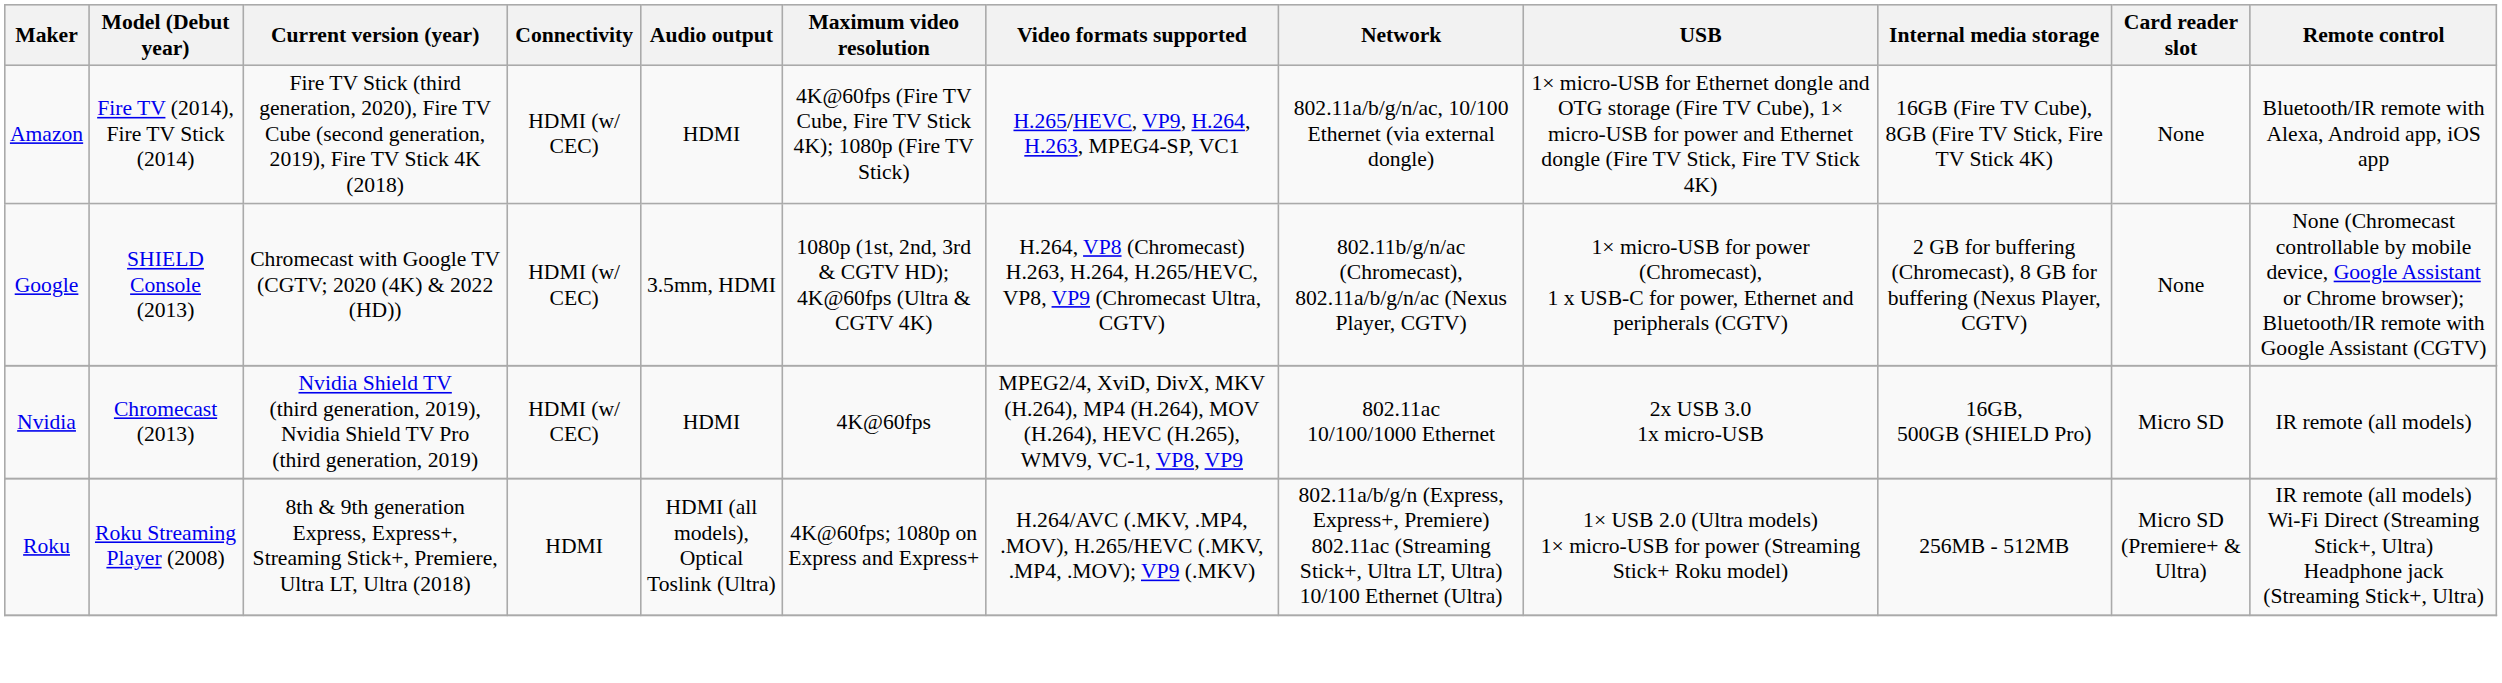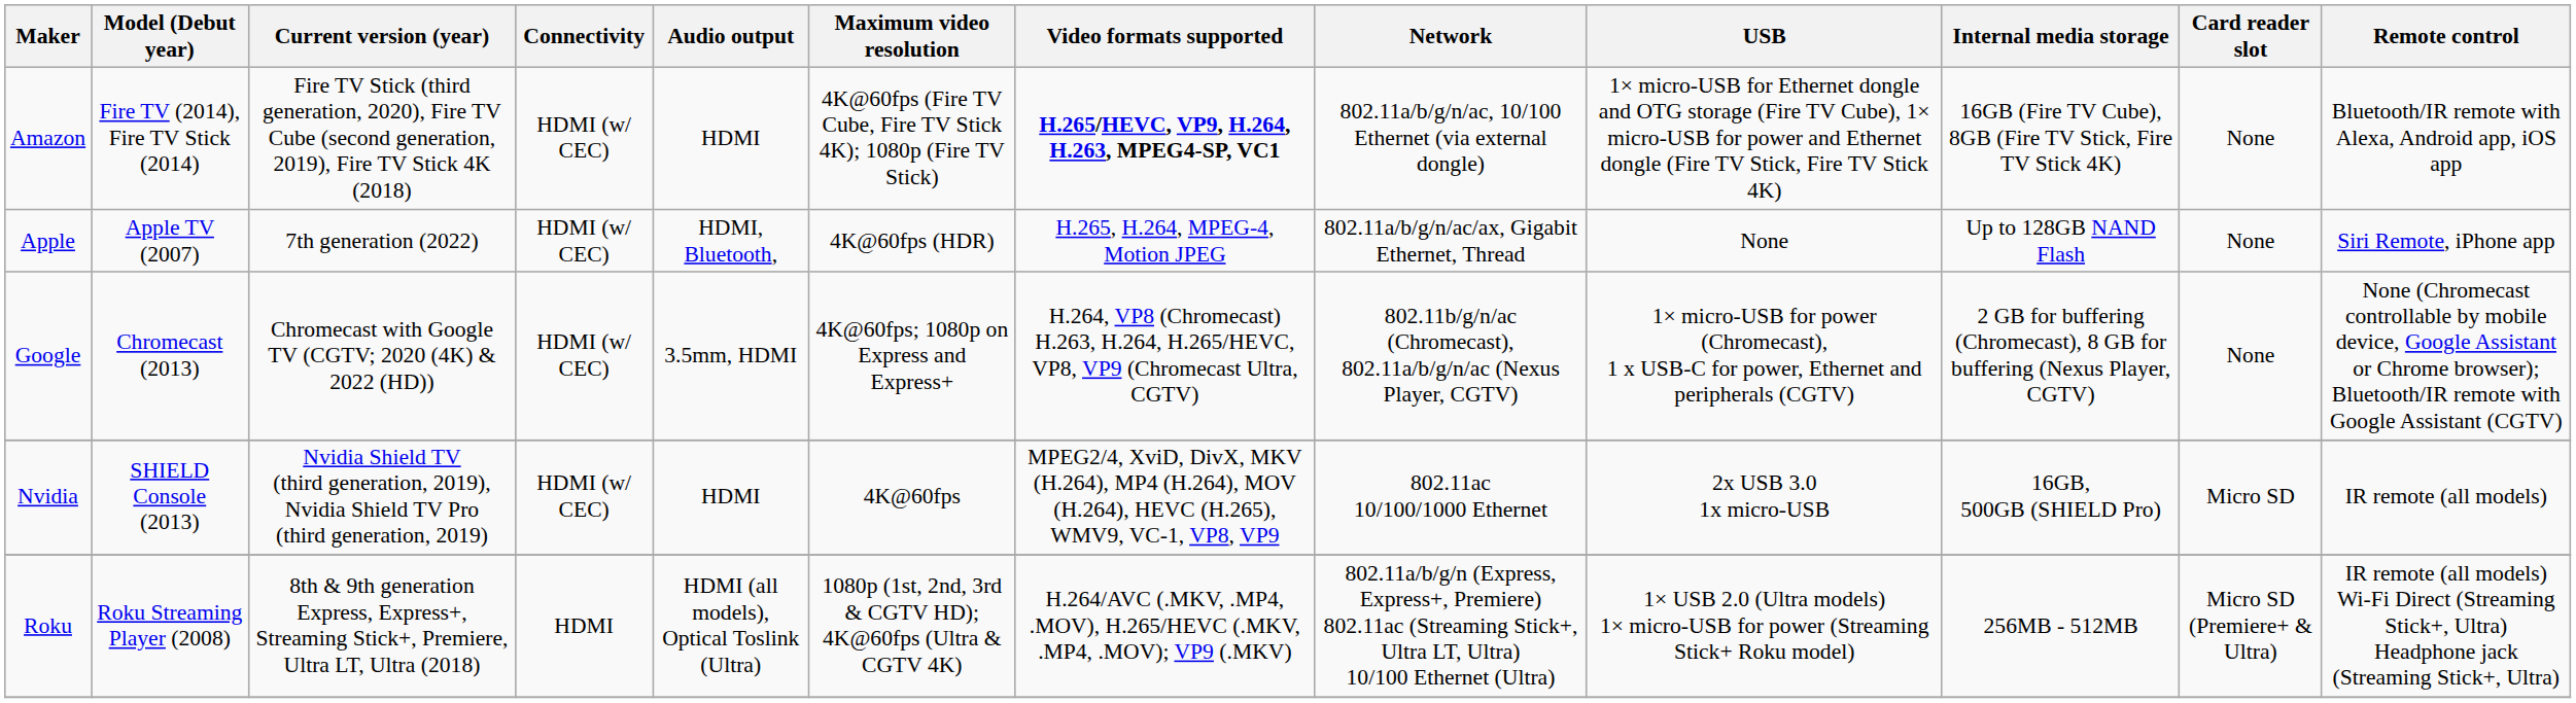Amazon | Video formats supported: normal -> bold
+ row: Apple | Apple TV (2007) | 7th generation (2022) | HDMI (w/ CEC) | HDMI, Bluetooth, | 4K@60fps (HDR) | H.265, H.264, MPEG-4, Motion JPEG | 802.11a/b/g/n/ac/ax, Gigabit Ethernet, Thread | None | Up to 128GB NAND Flash | None | Siri Remote, iPhone app
Google | Model (Debut year): SHIELD Console (2013) -> Chromecast (2013)
Google | Maximum video resolution: 1080p (1st, 2nd, 3rd & CGTV HD); 4K@60fps (Ultra & CGTV 4K) -> 4K@60fps; 1080p on Express and Express+
Nvidia | Model (Debut year): Chromecast (2013) -> SHIELD Console (2013)
Roku | Maximum video resolution: 4K@60fps; 1080p on Express and Express+ -> 1080p (1st, 2nd, 3rd & CGTV HD); 4K@60fps (Ultra & CGTV 4K)
